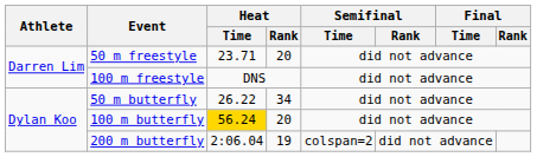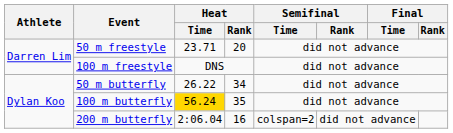100 m butterfly | Heat / Rank: 20 -> 35
200 m butterfly | Heat / Rank: 19 -> 16
